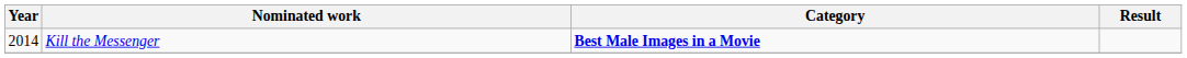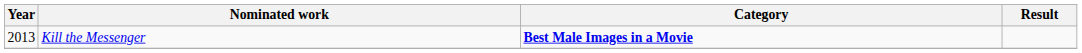Kill the Messenger | Year: 2014 -> 2013
